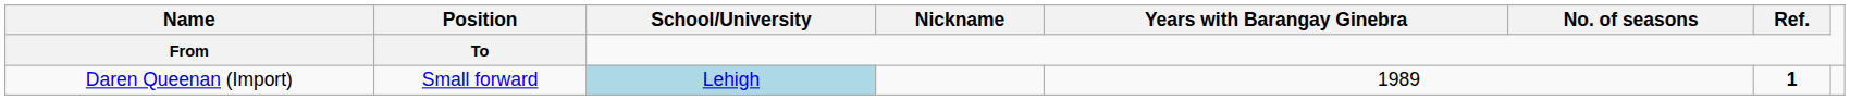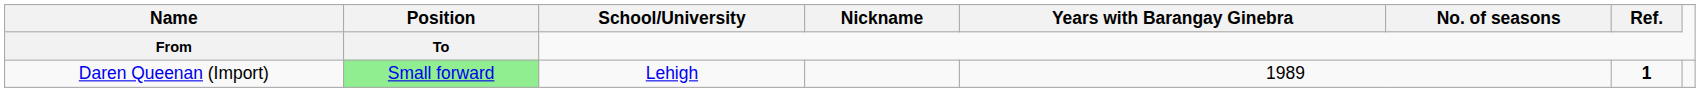Daren Queenan (Import) | Position / To: no background -> lightgreen background
Daren Queenan (Import) | School/University: lightblue background -> no background
